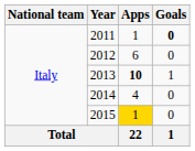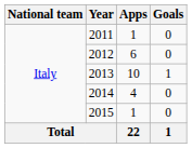2011 | Goals: bold -> normal
2013 | Apps: bold -> normal
2015 | Apps: gold background -> no background
